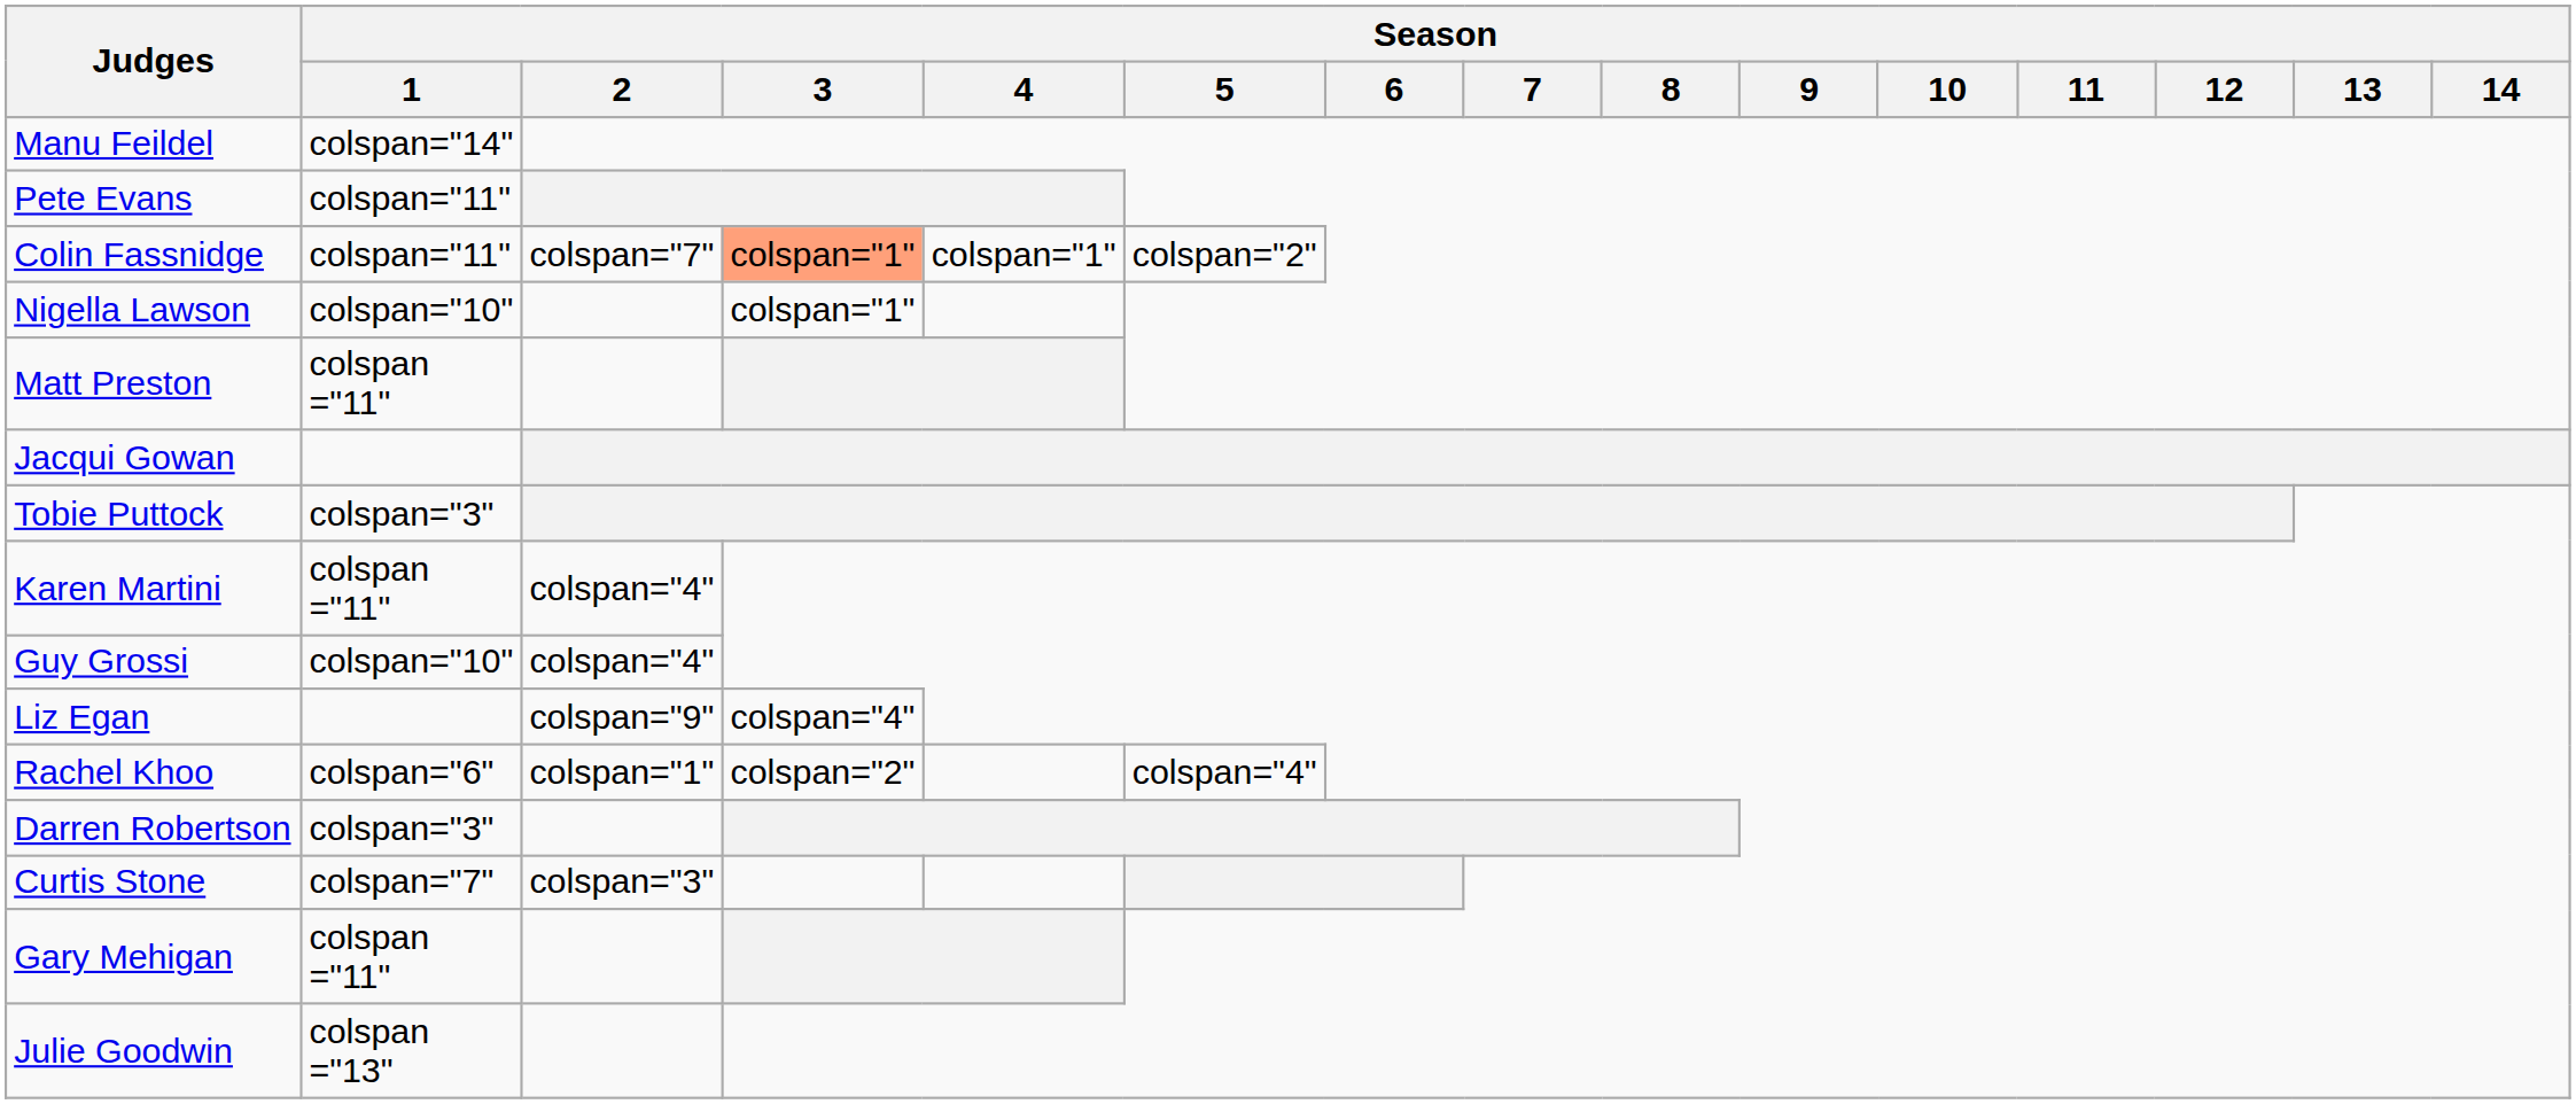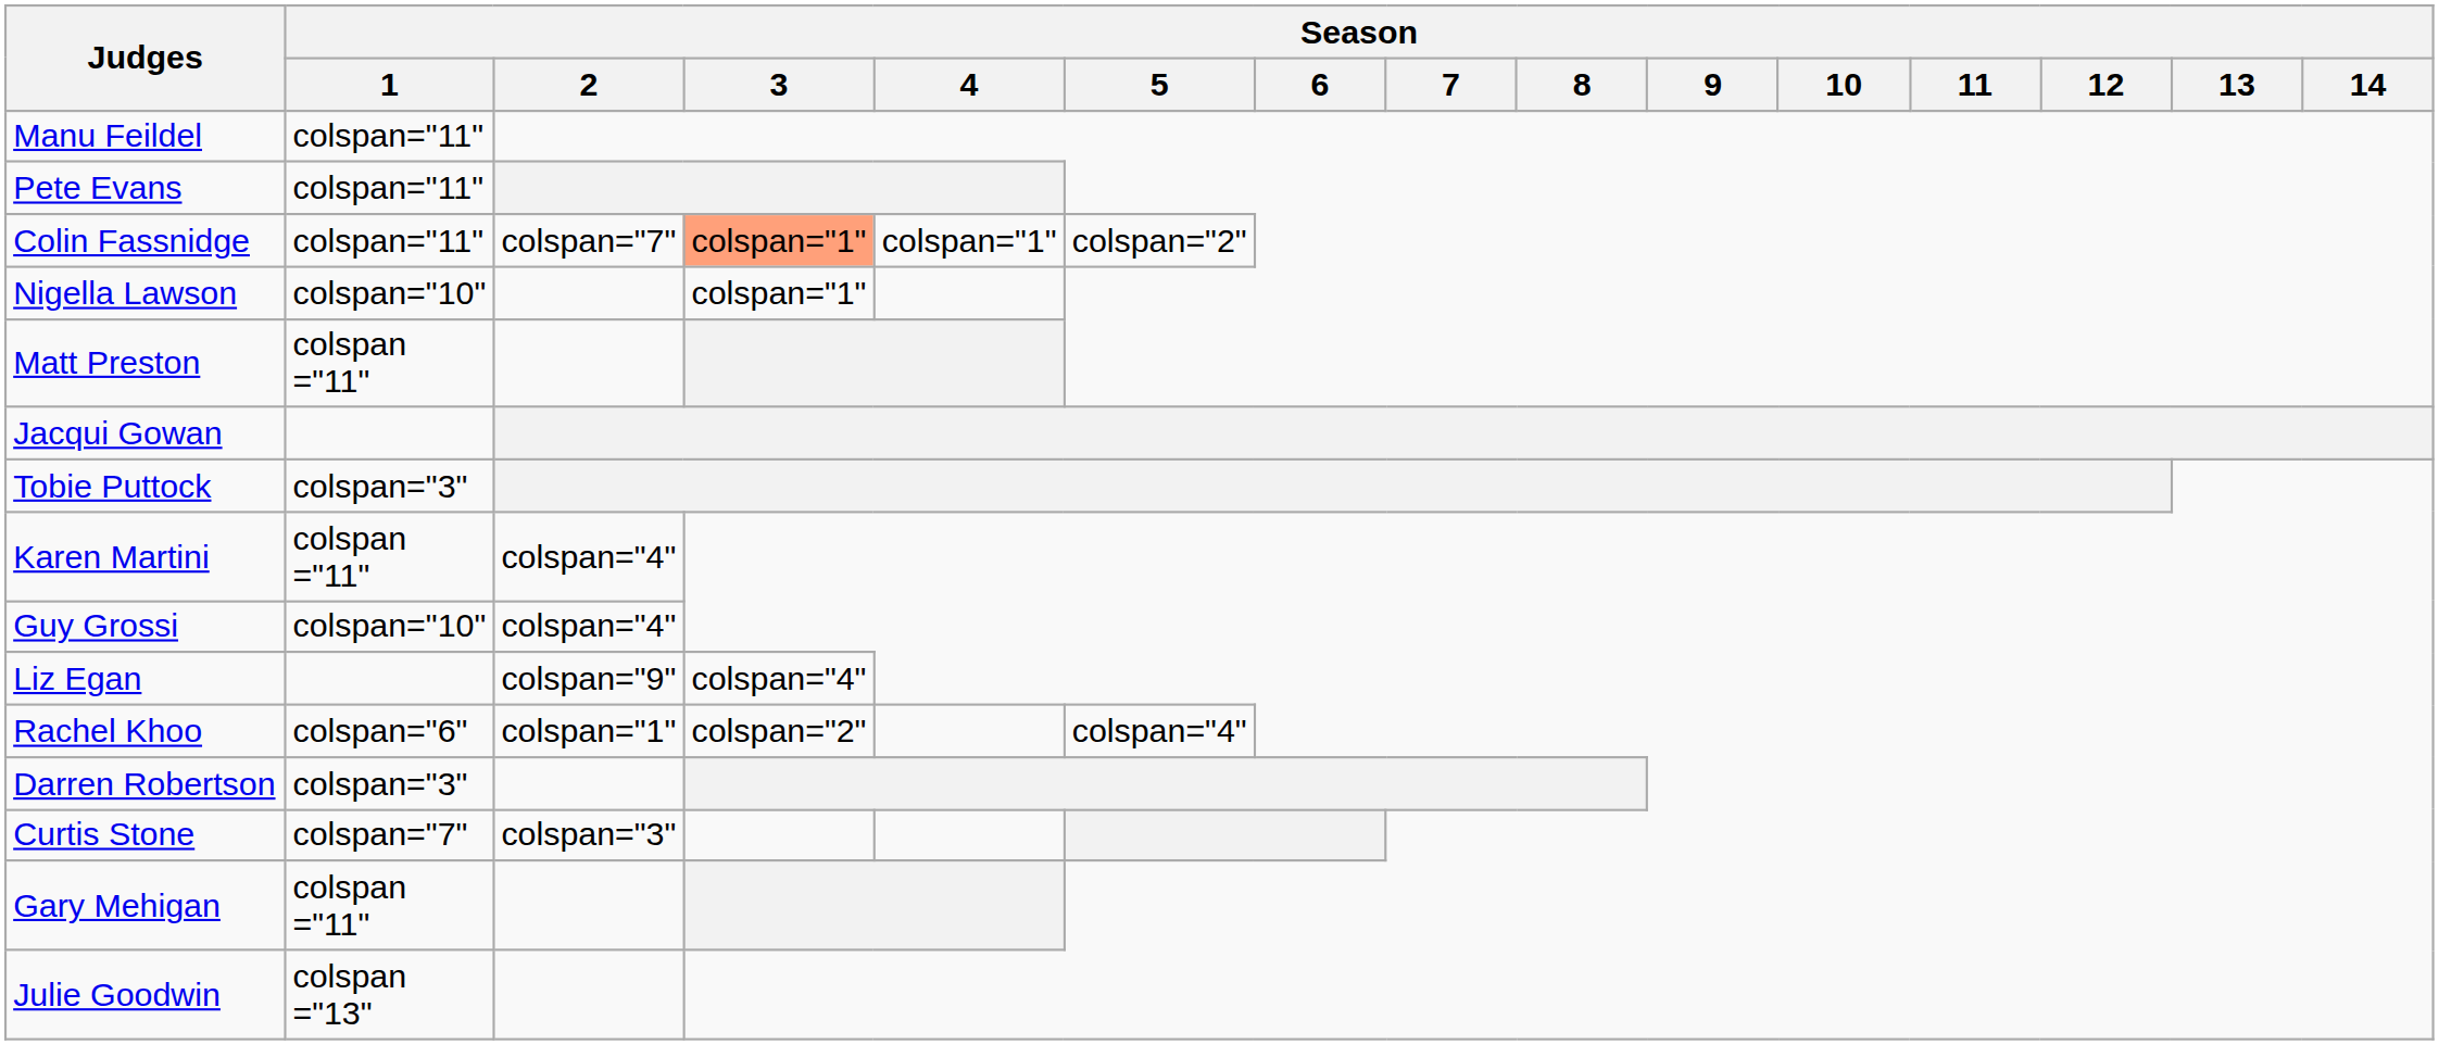Manu Feildel | Season / 1: colspan="14" -> colspan="11"
